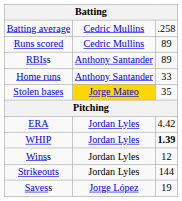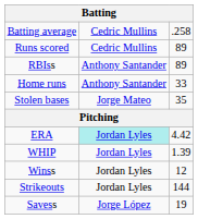Stolen bases | column 2: gold background -> no background
ERA | column 2: no background -> paleturquoise background
WHIP | column 3: bold -> normal
